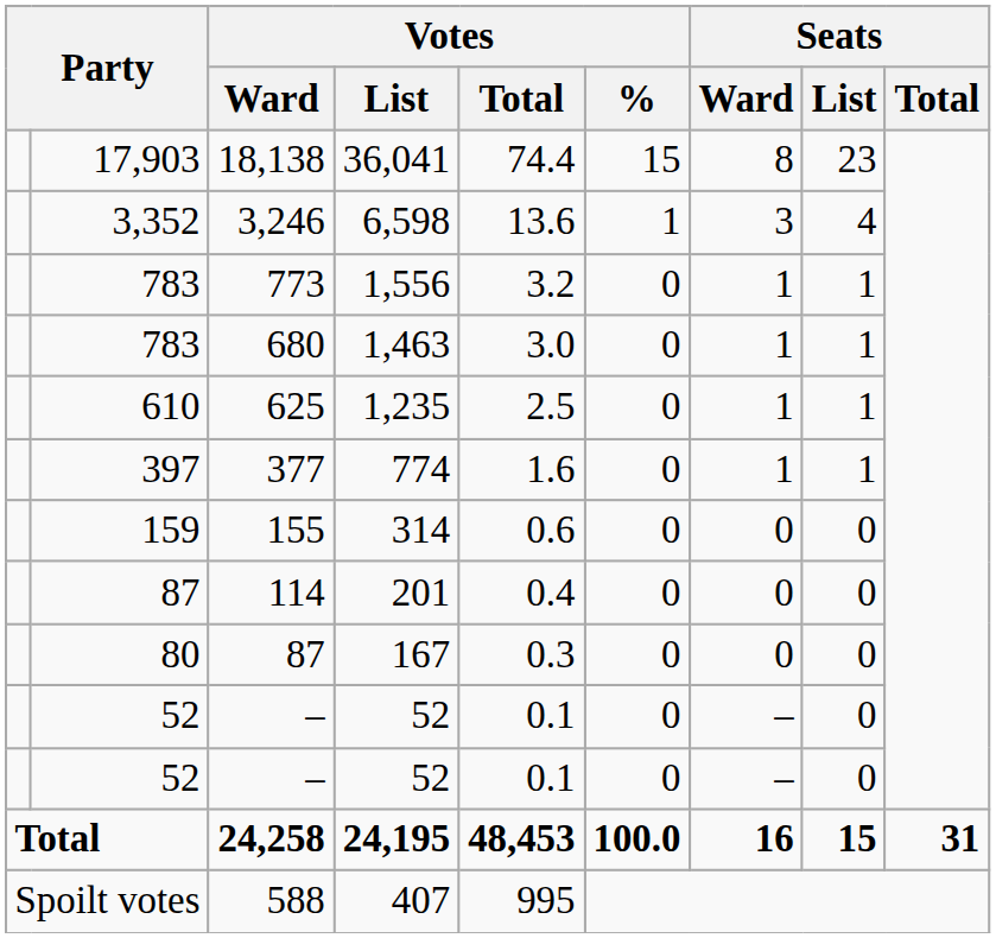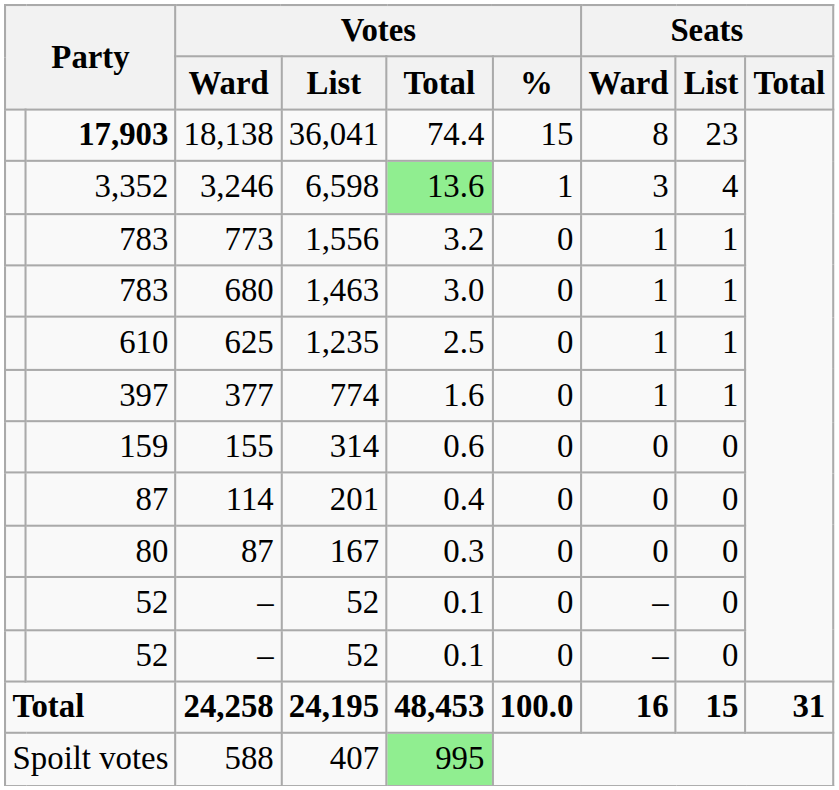18,138 | column 2: normal -> bold
3,246 | Votes / Total: no background -> lightgreen background
588 | Votes / Total: no background -> lightgreen background
